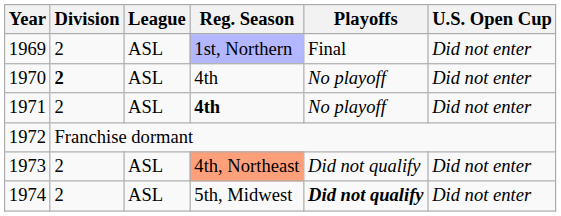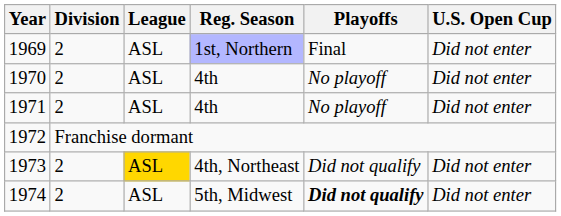1970 | Division: bold -> normal
1971 | Reg. Season: bold -> normal
1973 | League: no background -> gold background
1973 | Reg. Season: lightsalmon background -> no background
